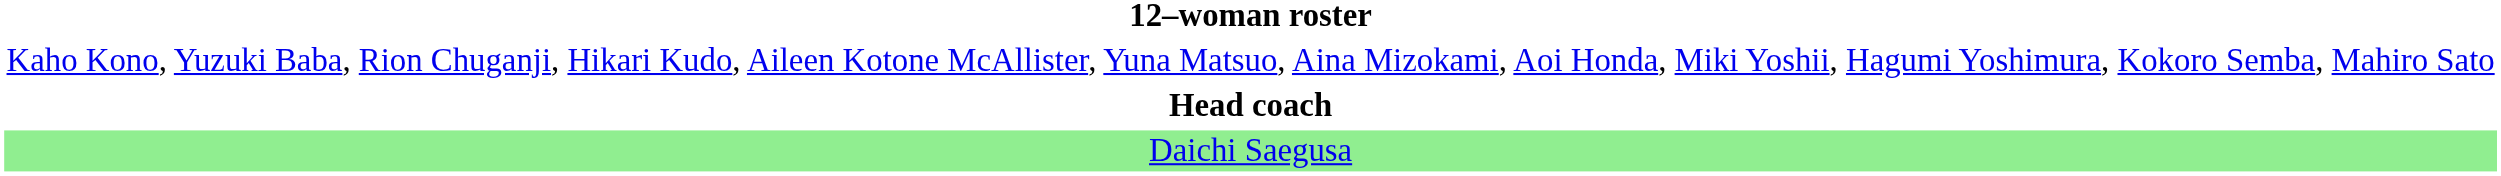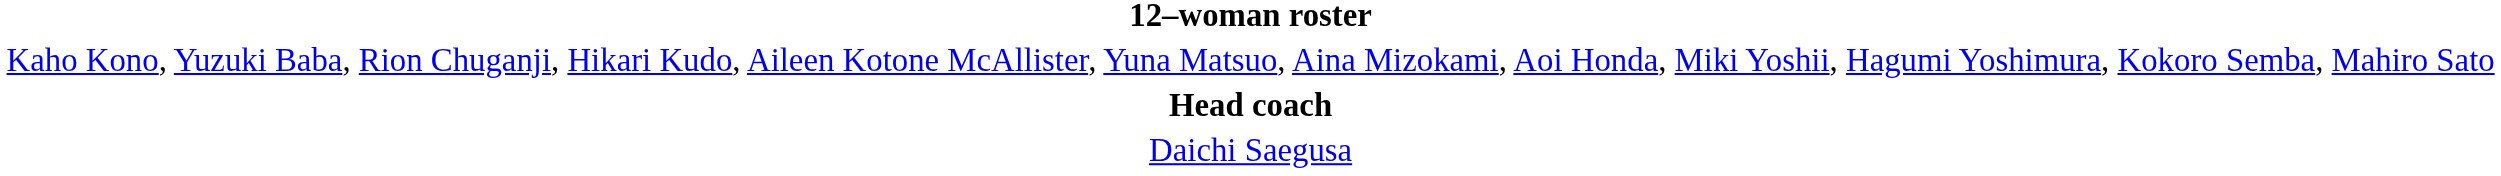row 4 | column 1: lightgreen background -> no background
